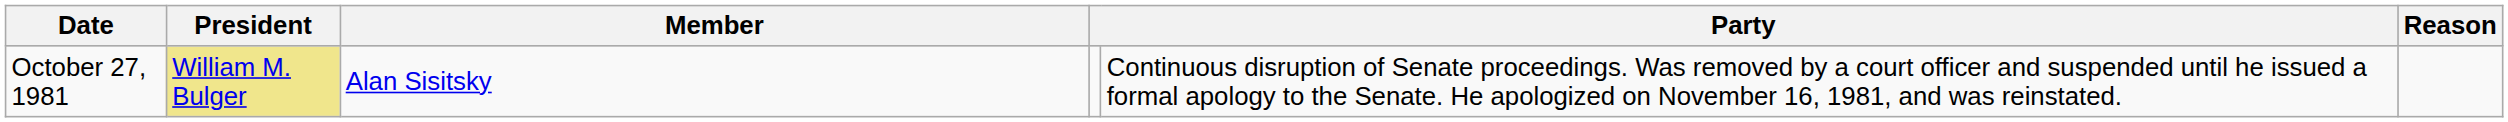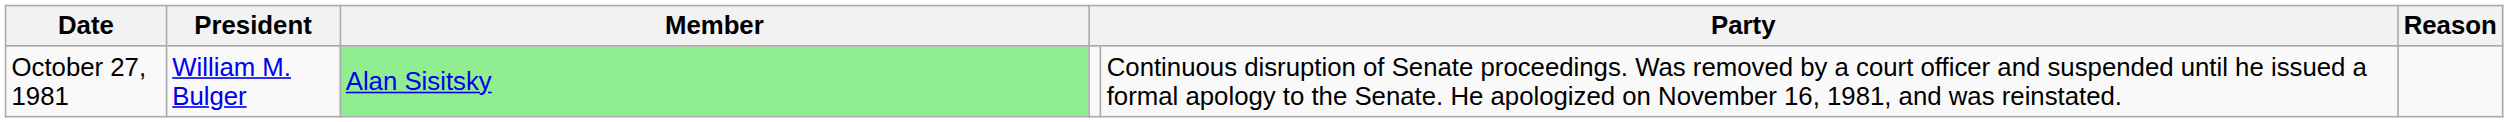October 27, 1981 | President: khaki background -> no background
October 27, 1981 | Member: no background -> lightgreen background
